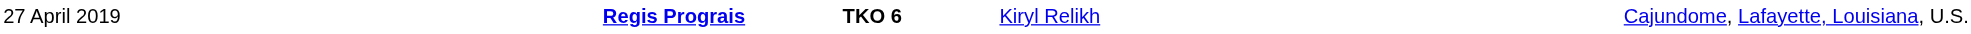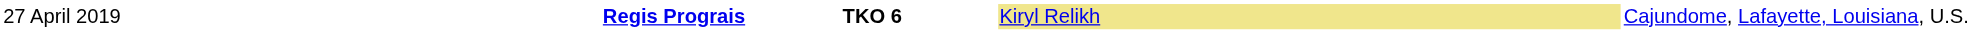27 April 2019 | column 4: no background -> khaki background
